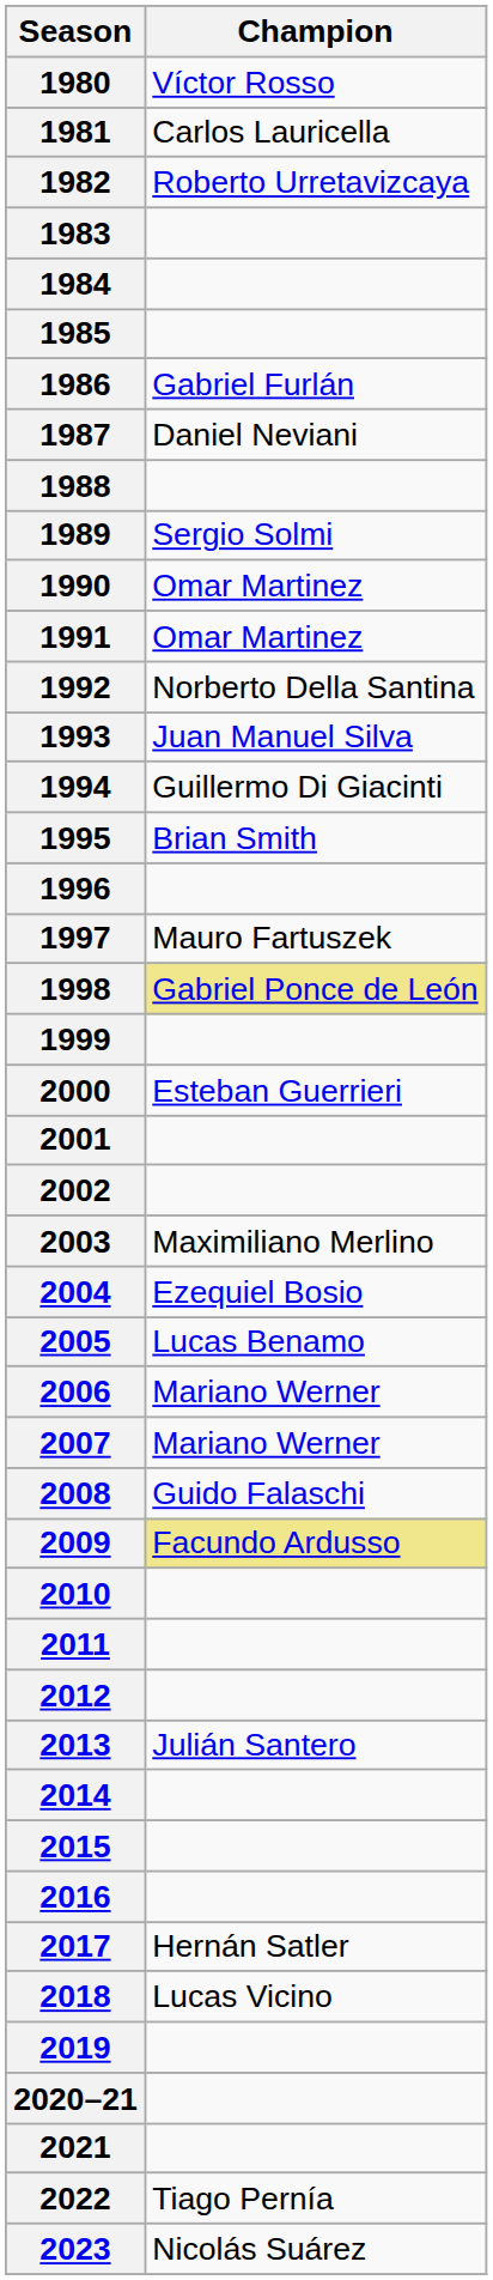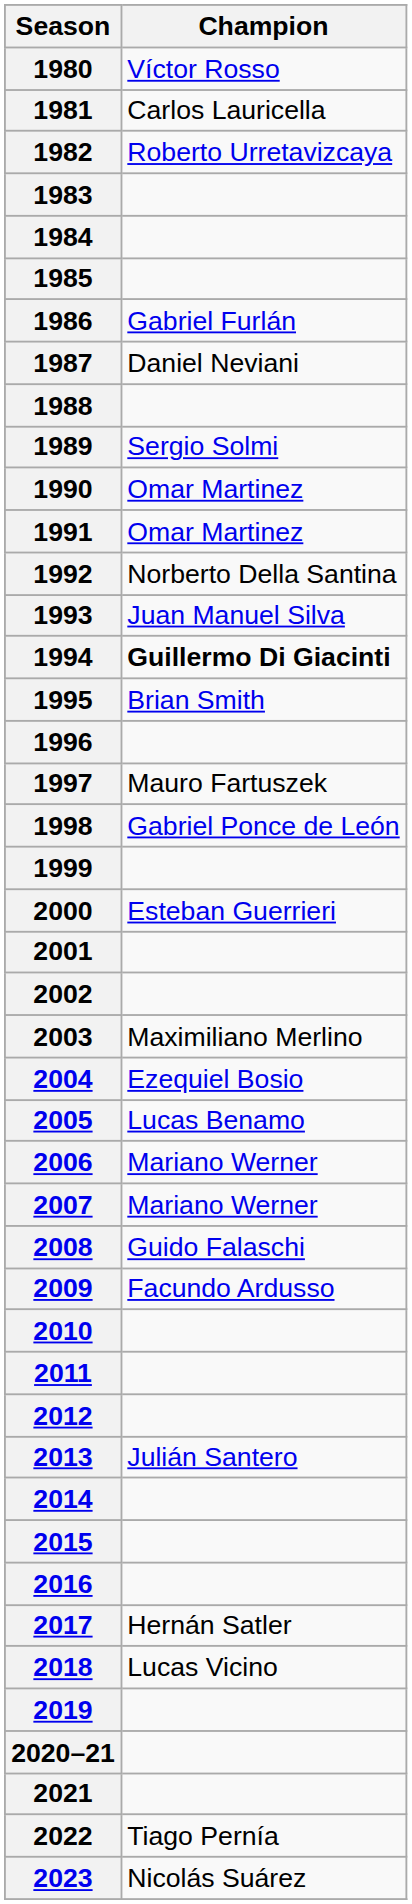1994 | Champion: normal -> bold
1998 | Champion: khaki background -> no background
2009 | Champion: khaki background -> no background
